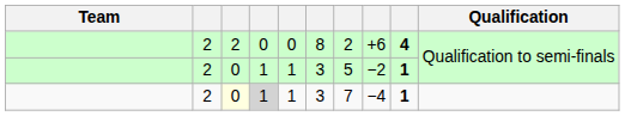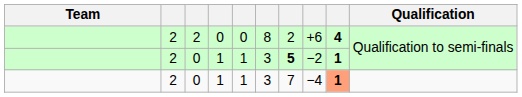row 3 | column 7: normal -> bold
row 4 | column 3: lightyellow background -> no background
row 4 | column 4: lightgrey background -> no background
row 4 | column 9: no background -> lightsalmon background
